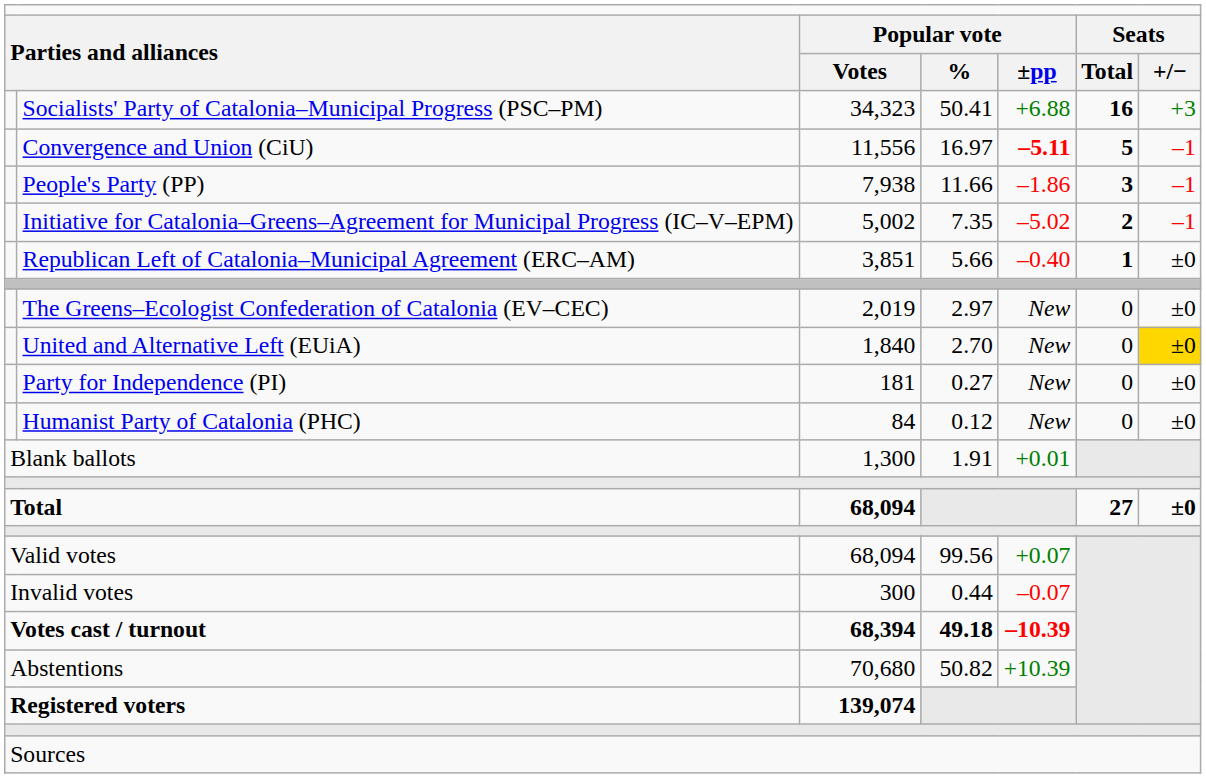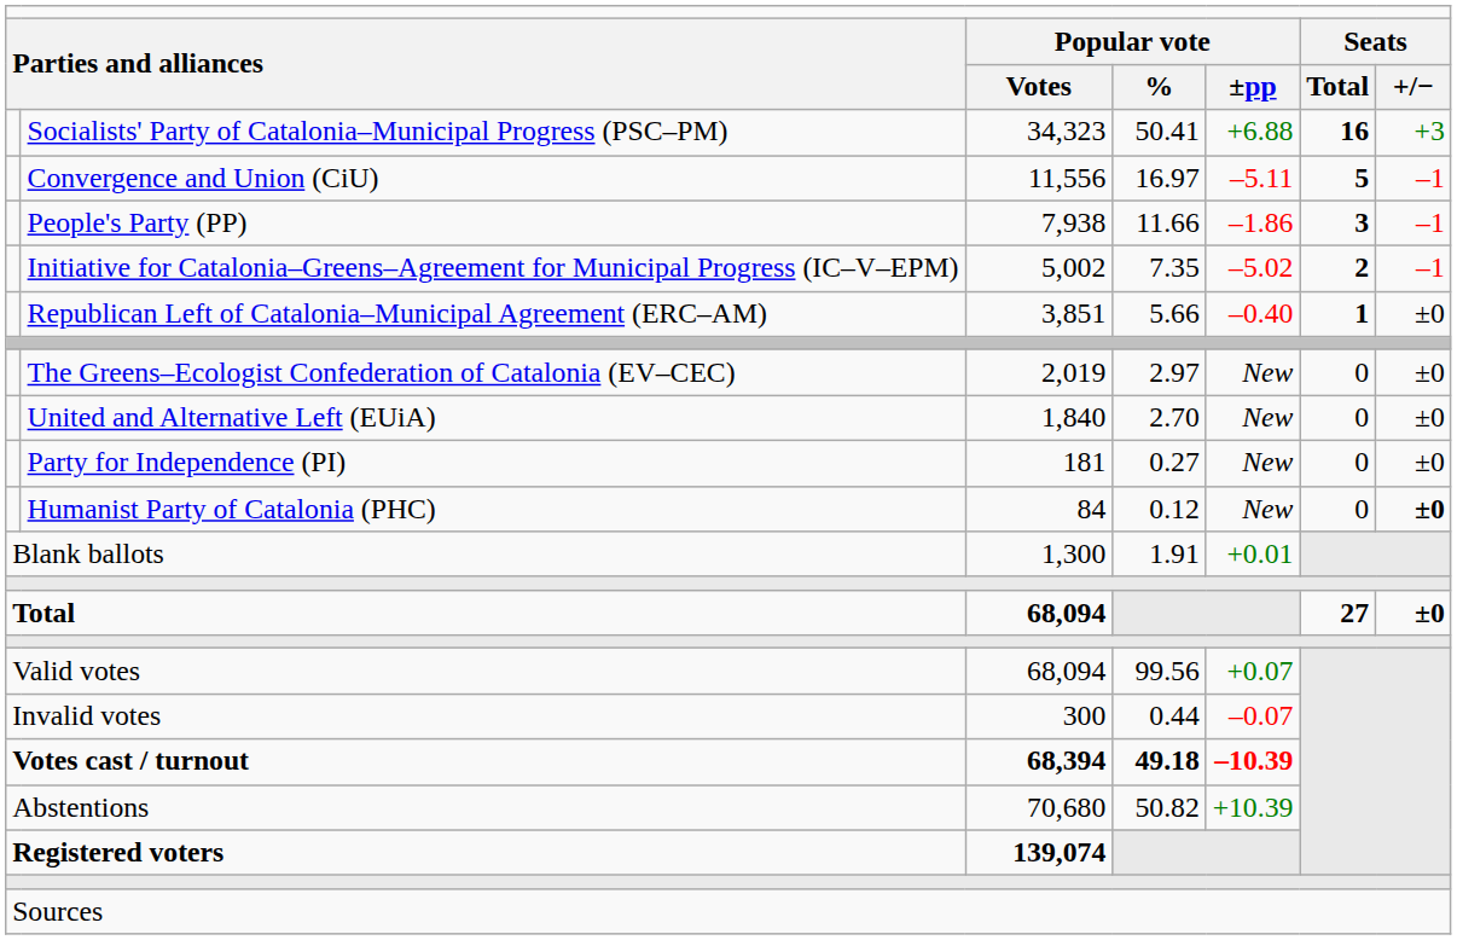Convergence and Union (CiU) | column 5: bold -> normal
United and Alternative Left (EUiA) | column 7: gold background -> no background
Humanist Party of Catalonia (PHC) | column 7: normal -> bold
